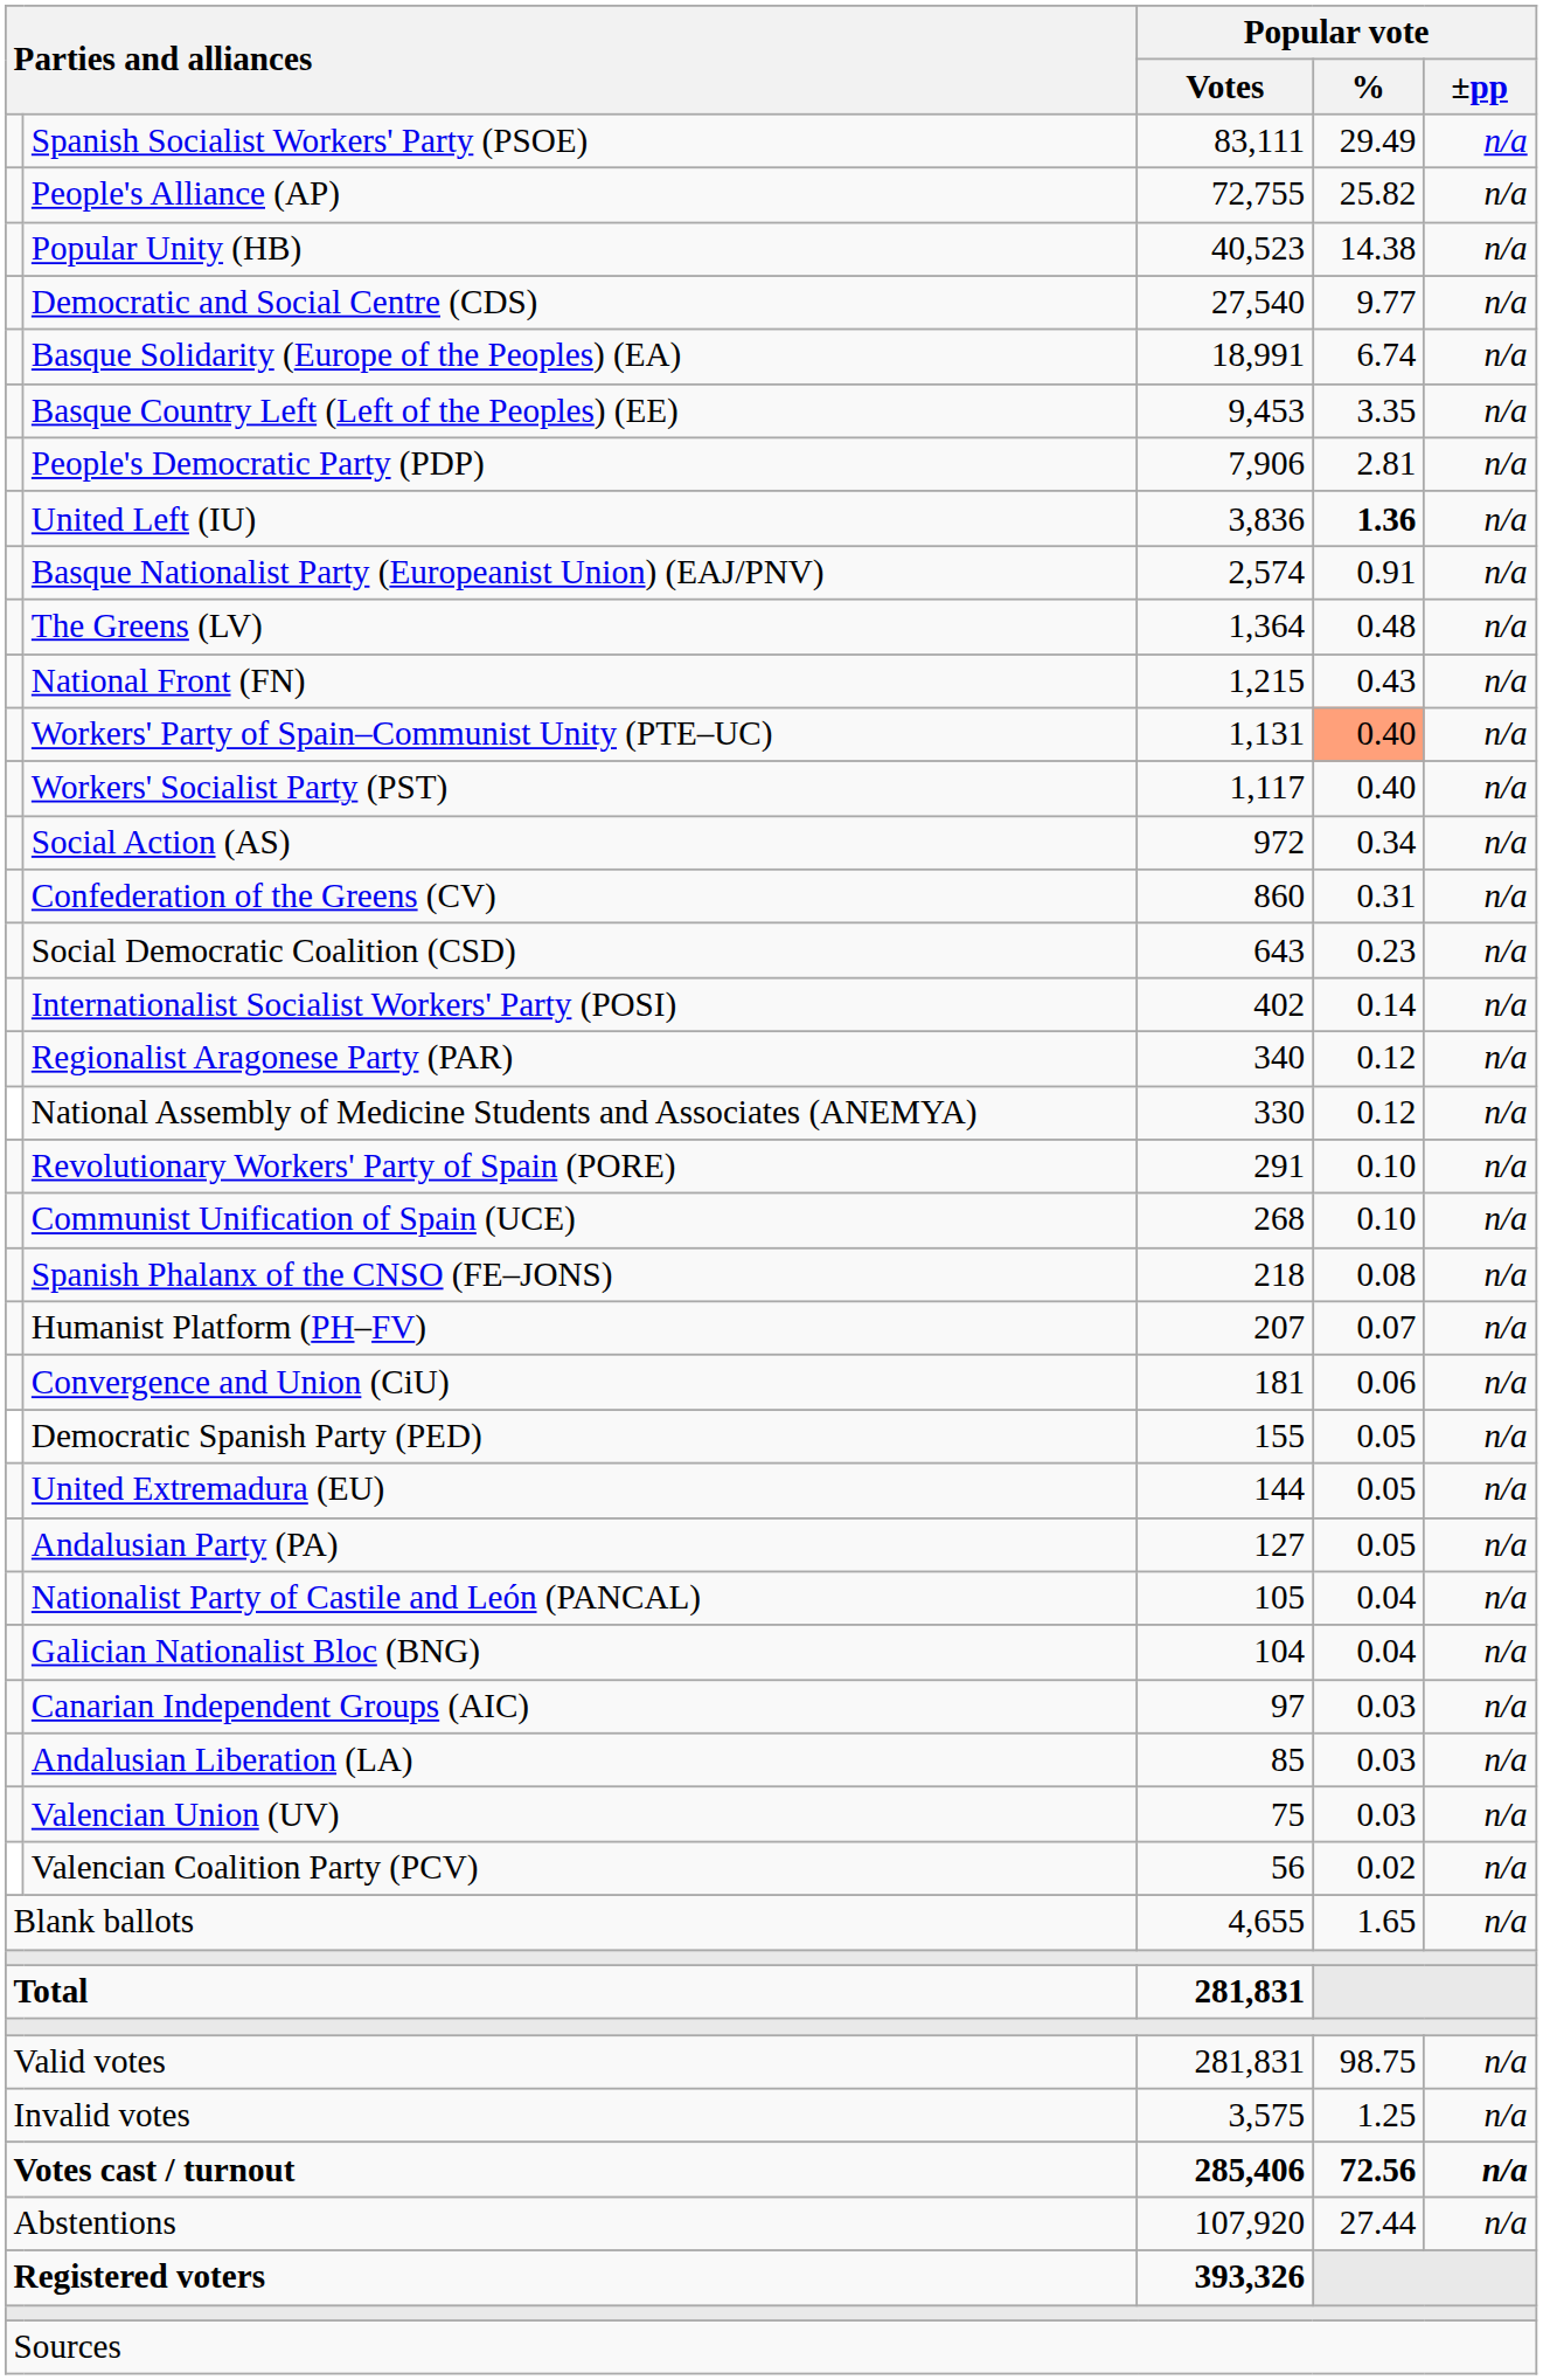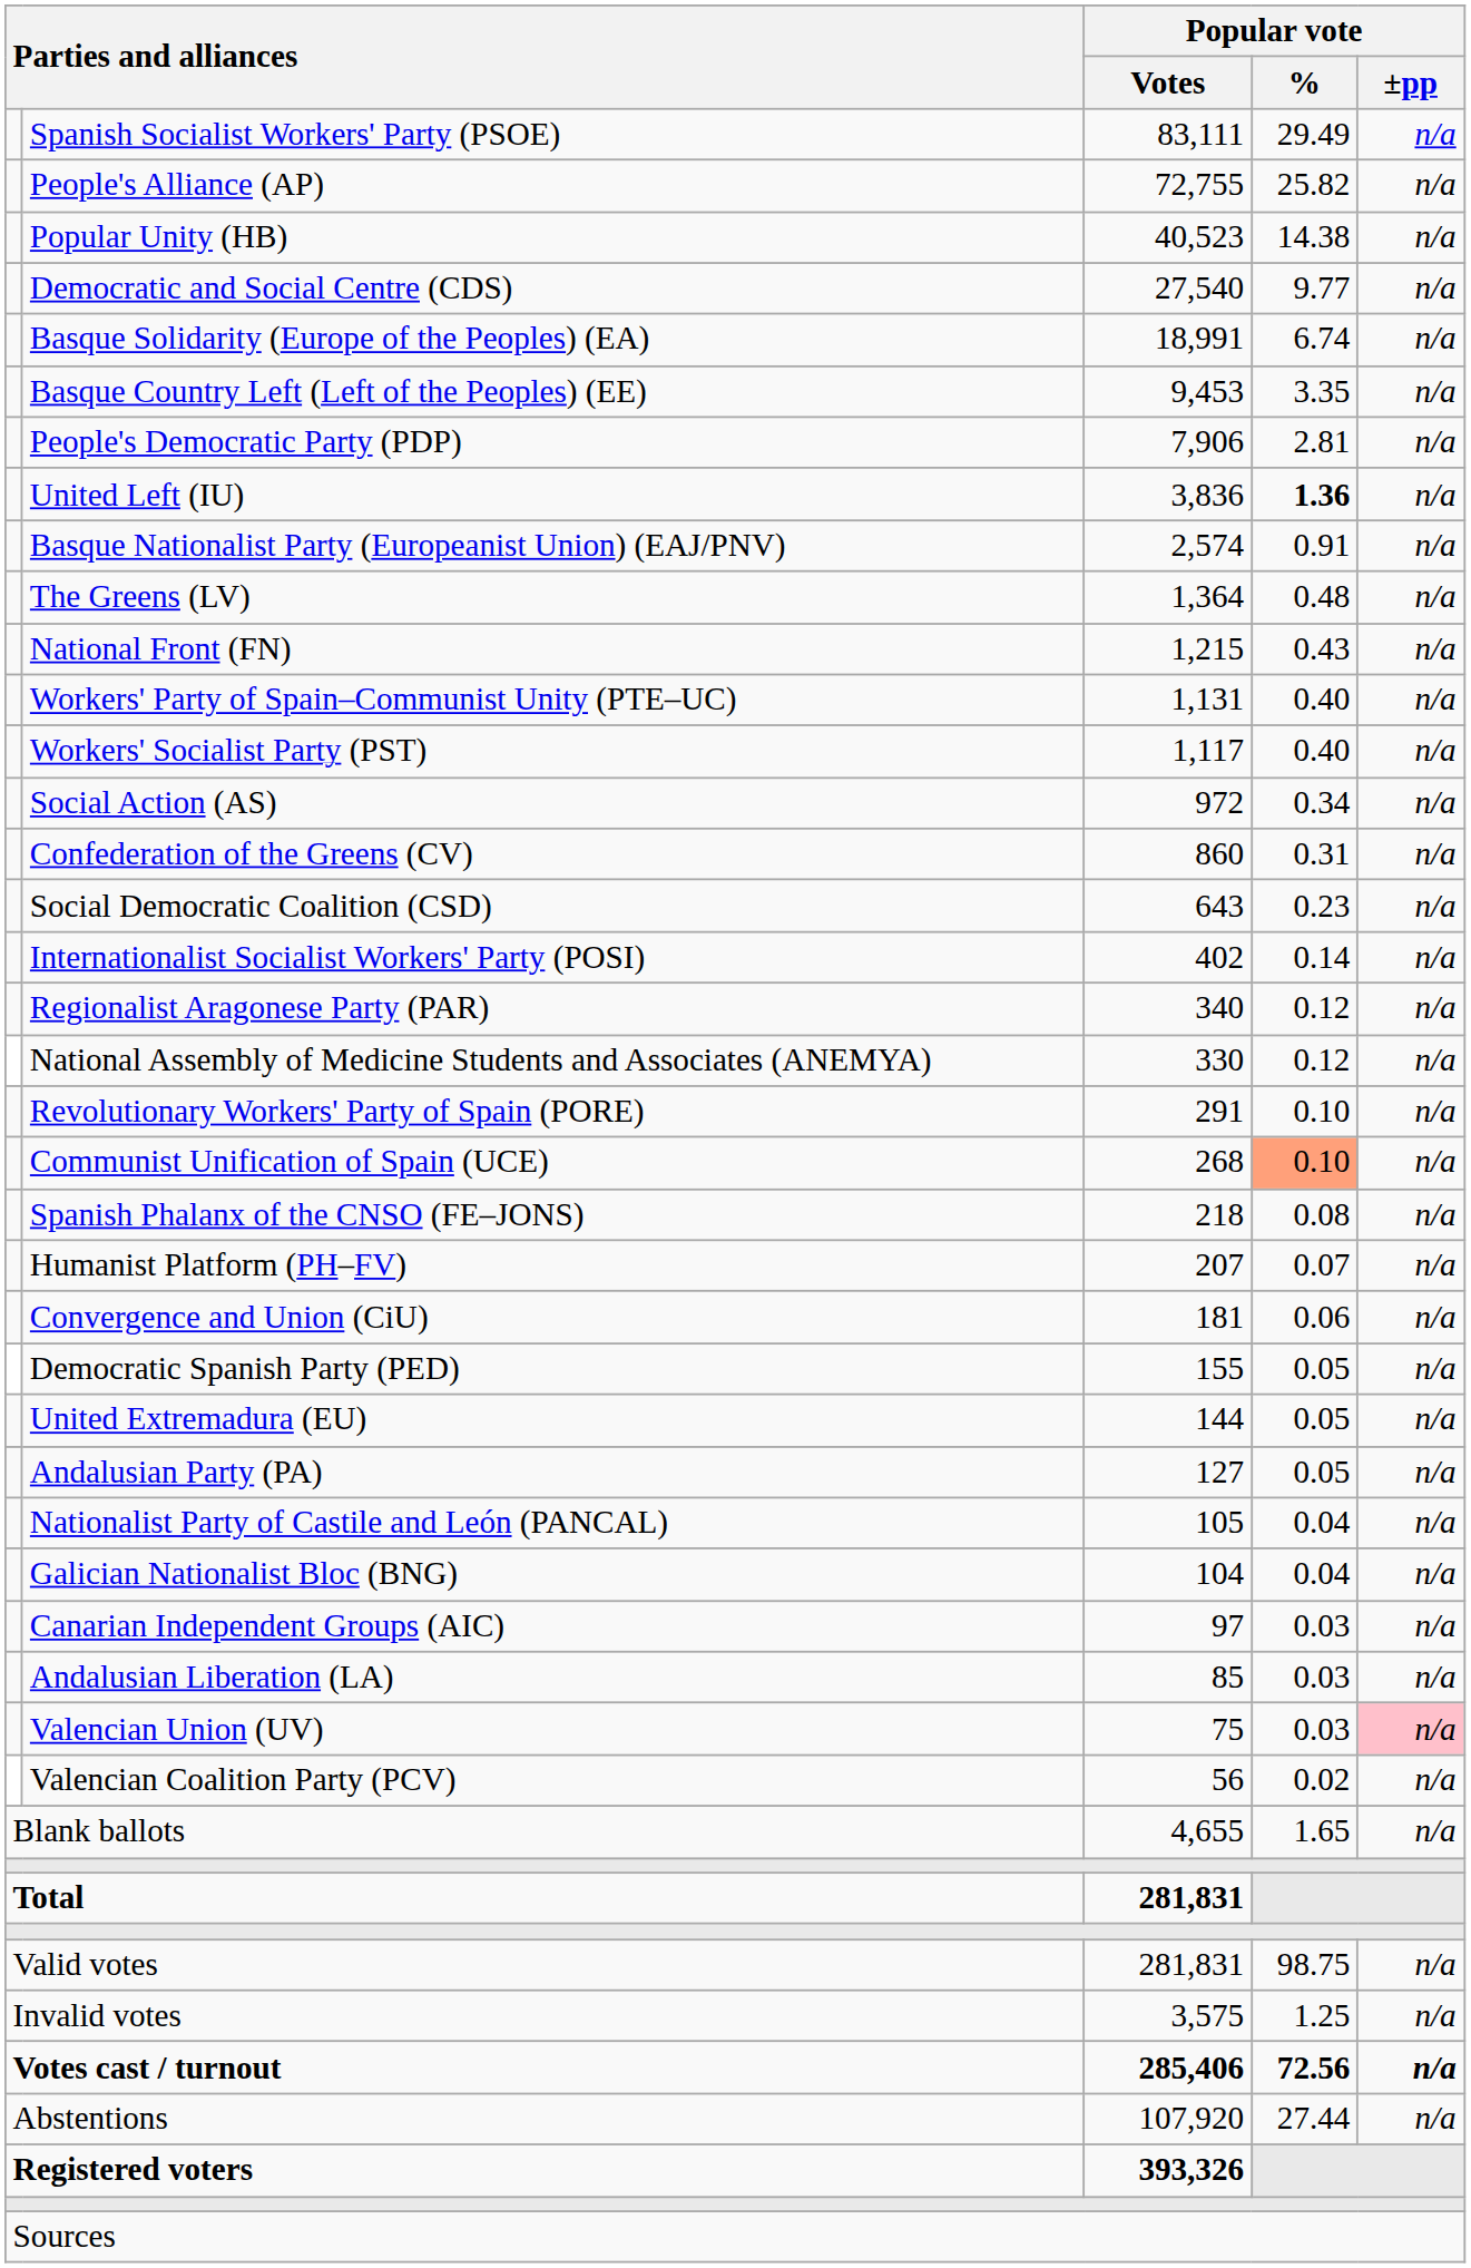Workers' Party of Spain–Communist Unity (PTE–UC) | Popular vote / %: lightsalmon background -> no background
Communist Unification of Spain (UCE) | Popular vote / %: no background -> lightsalmon background
Valencian Union (UV) | Popular vote / ±pp: no background -> pink background
